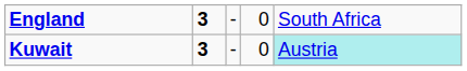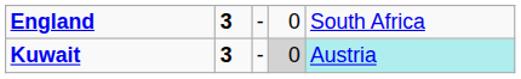Kuwait | column 4: no background -> lightgrey background
